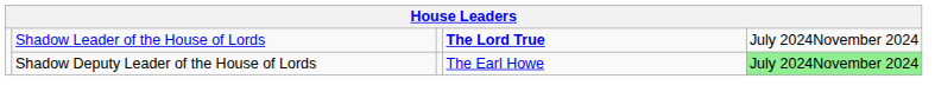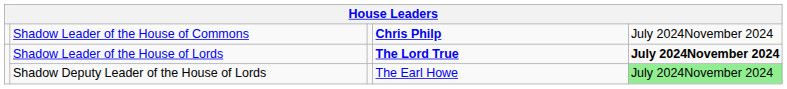+ row: Shadow Leader of the House of Commons | Chris Philp | July 2024November 2024
Shadow Leader of the House of Lords | column 5: normal -> bold
